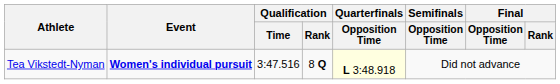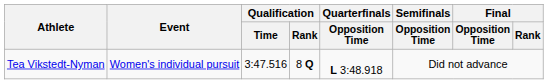Tea Vikstedt-Nyman | Event: bold -> normal
Tea Vikstedt-Nyman | Quarterfinals / Opposition Time: lightyellow background -> no background
